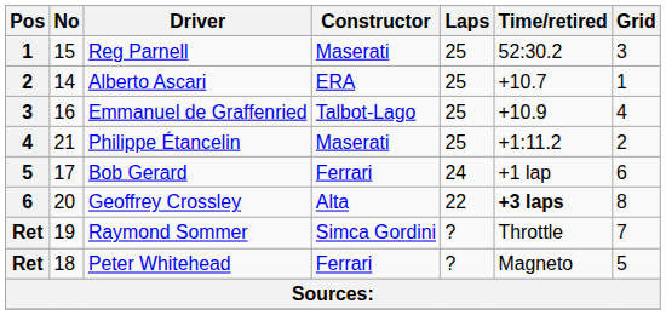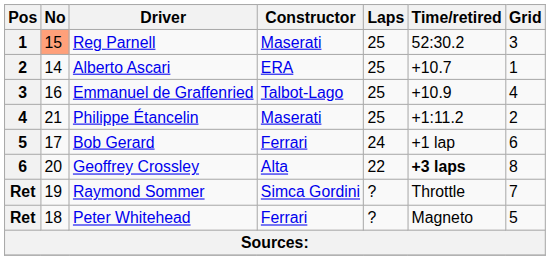Reg Parnell | No: no background -> lightsalmon background
